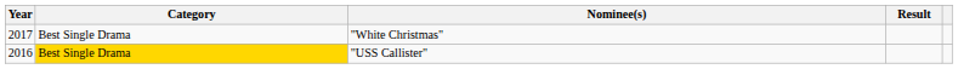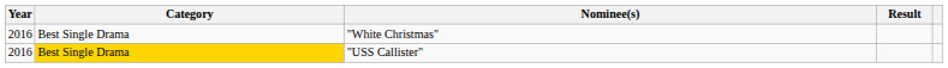"White Christmas" | Year: 2017 -> 2016
